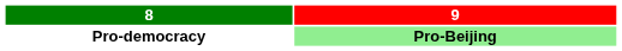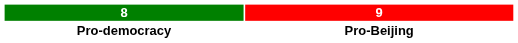Pro-democracy | 9: lightgreen background -> no background
